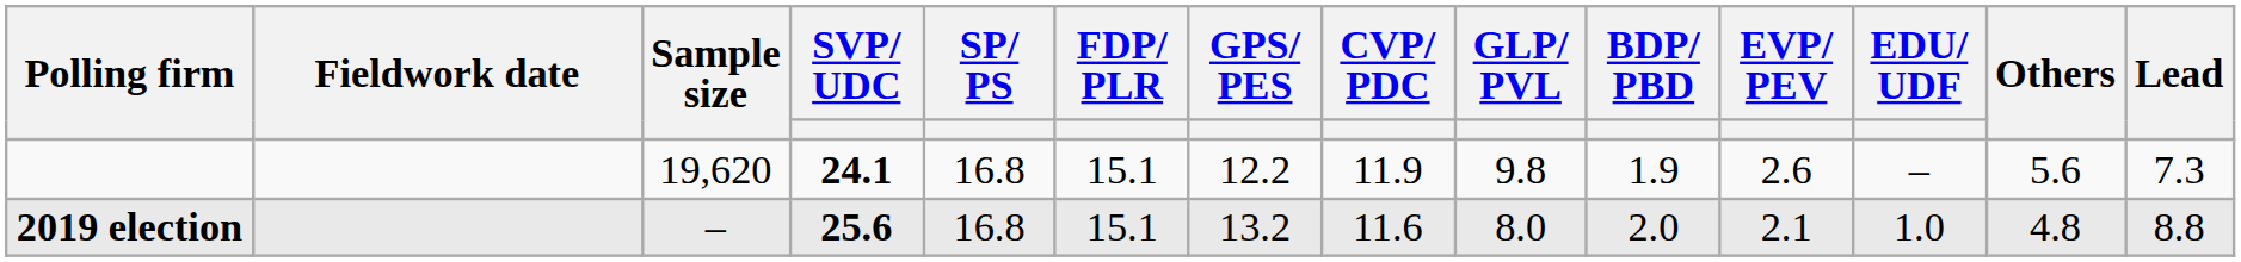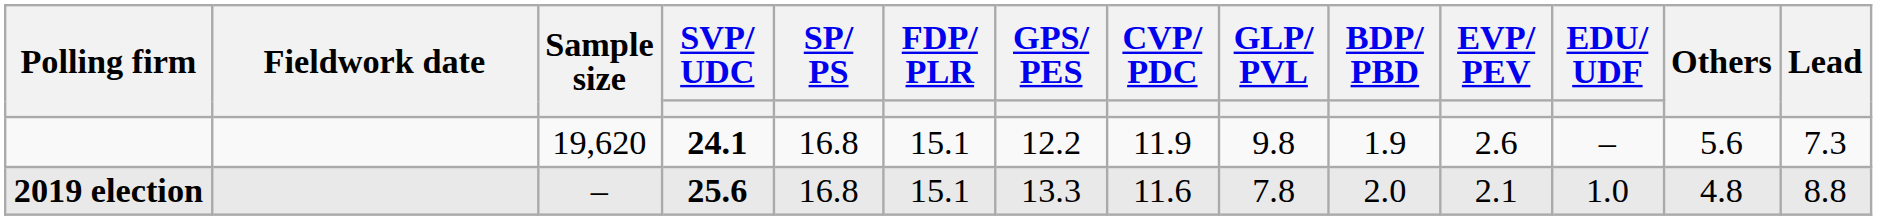2019 election | GPS/ PES: 13.2 -> 13.3
2019 election | GLP/ PVL: 8.0 -> 7.8
